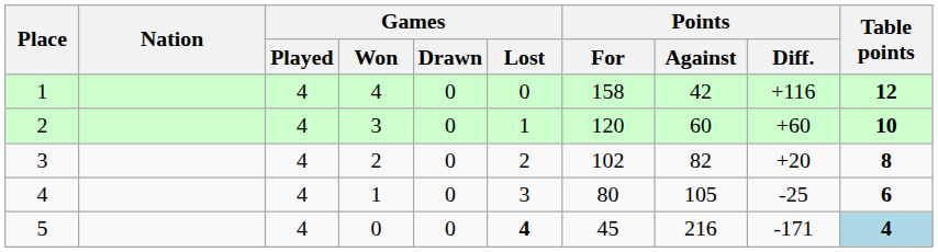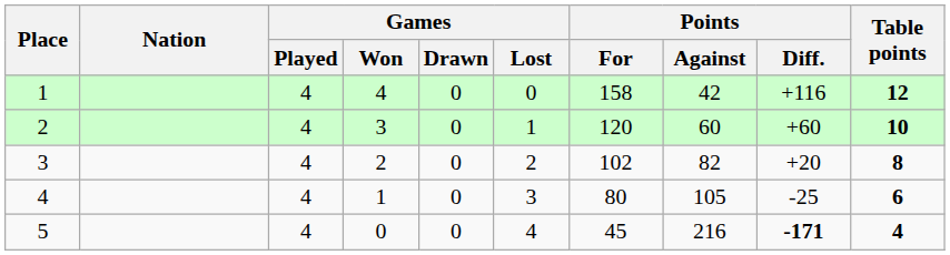5 | Games / Lost: bold -> normal
5 | Points / Diff.: normal -> bold
5 | Table points: lightblue background -> no background
